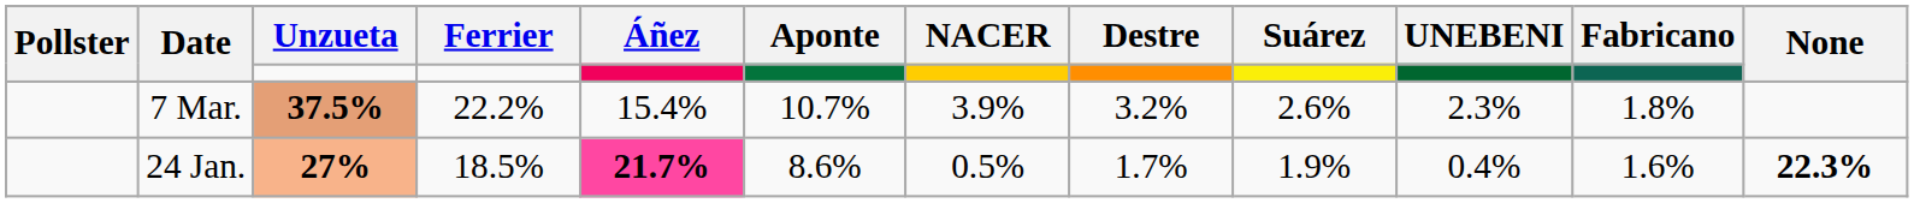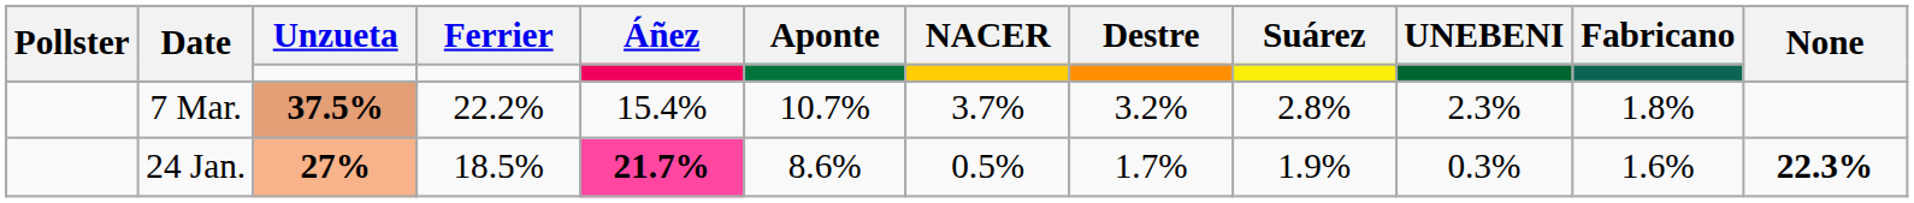7 Mar. | NACER: 3.9% -> 3.7%
7 Mar. | Suárez: 2.6% -> 2.8%
24 Jan. | UNEBENI: 0.4% -> 0.3%
